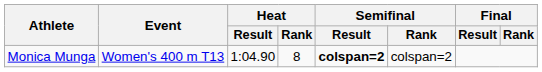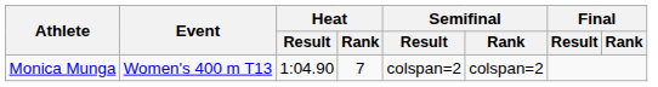Monica Munga | Heat / Rank: 8 -> 7
Monica Munga | Semifinal / Result: bold -> normal
